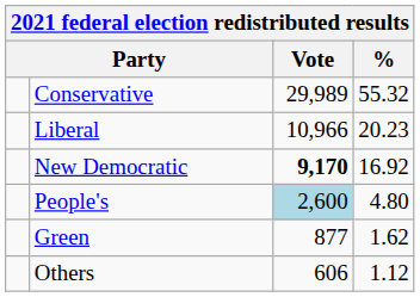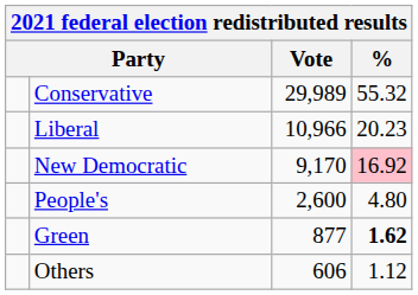New Democratic | Vote: bold -> normal
New Democratic | %: no background -> pink background
People's | Vote: lightblue background -> no background
Green | %: normal -> bold
